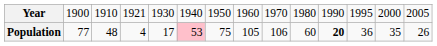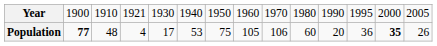Population | column 2: normal -> bold
Population | column 6: pink background -> no background
Population | column 11: bold -> normal
Population | column 13: normal -> bold
